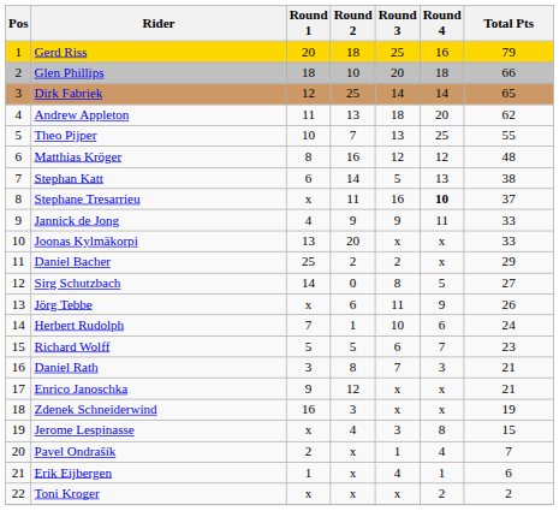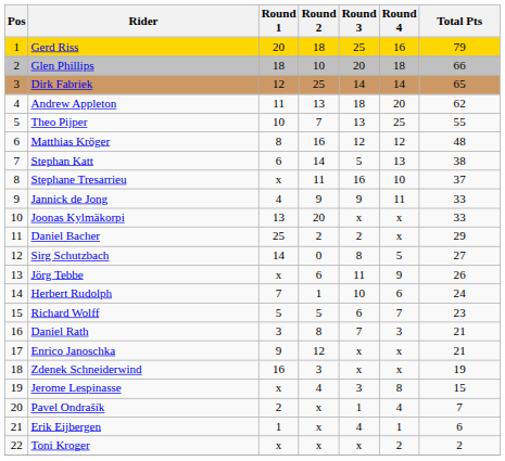Stephane Tresarrieu | Round 4: bold -> normal
